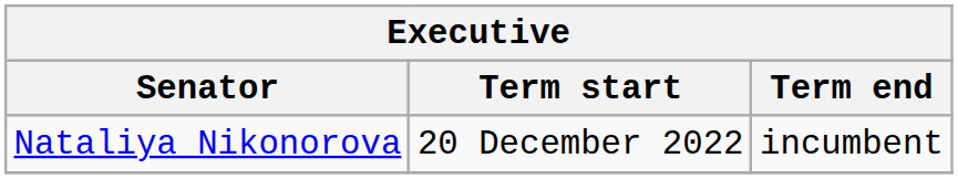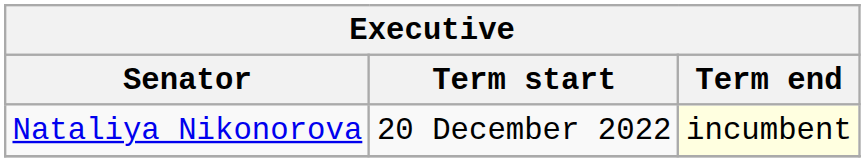Nataliya Nikonorova | Term end: no background -> lightyellow background
